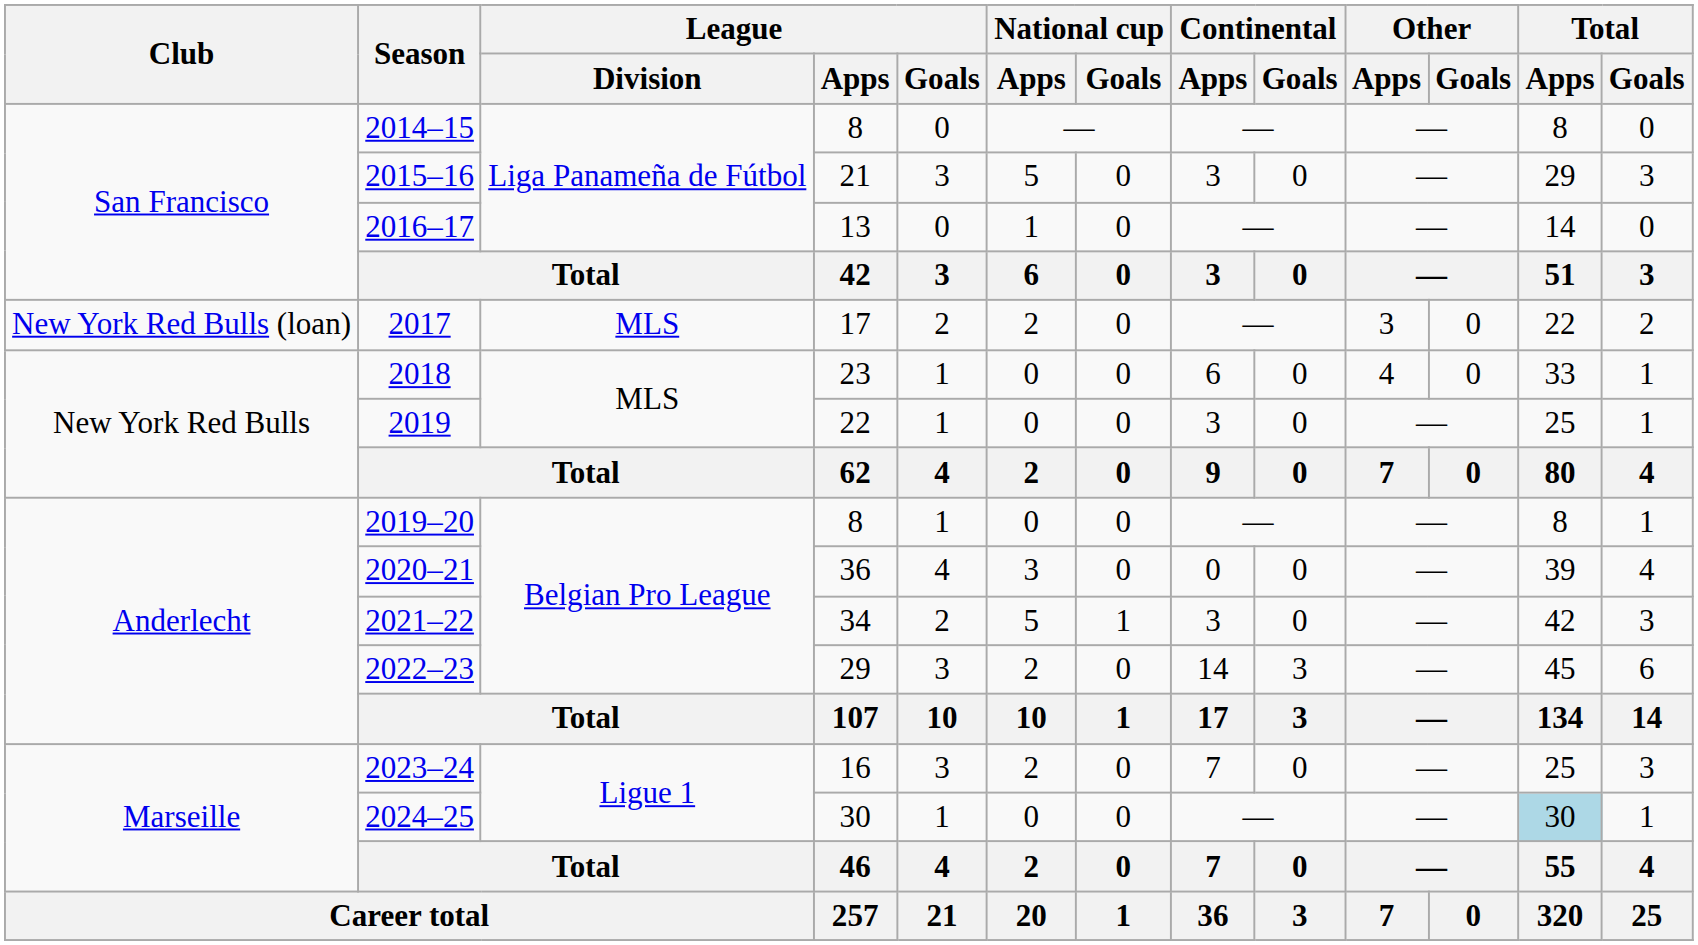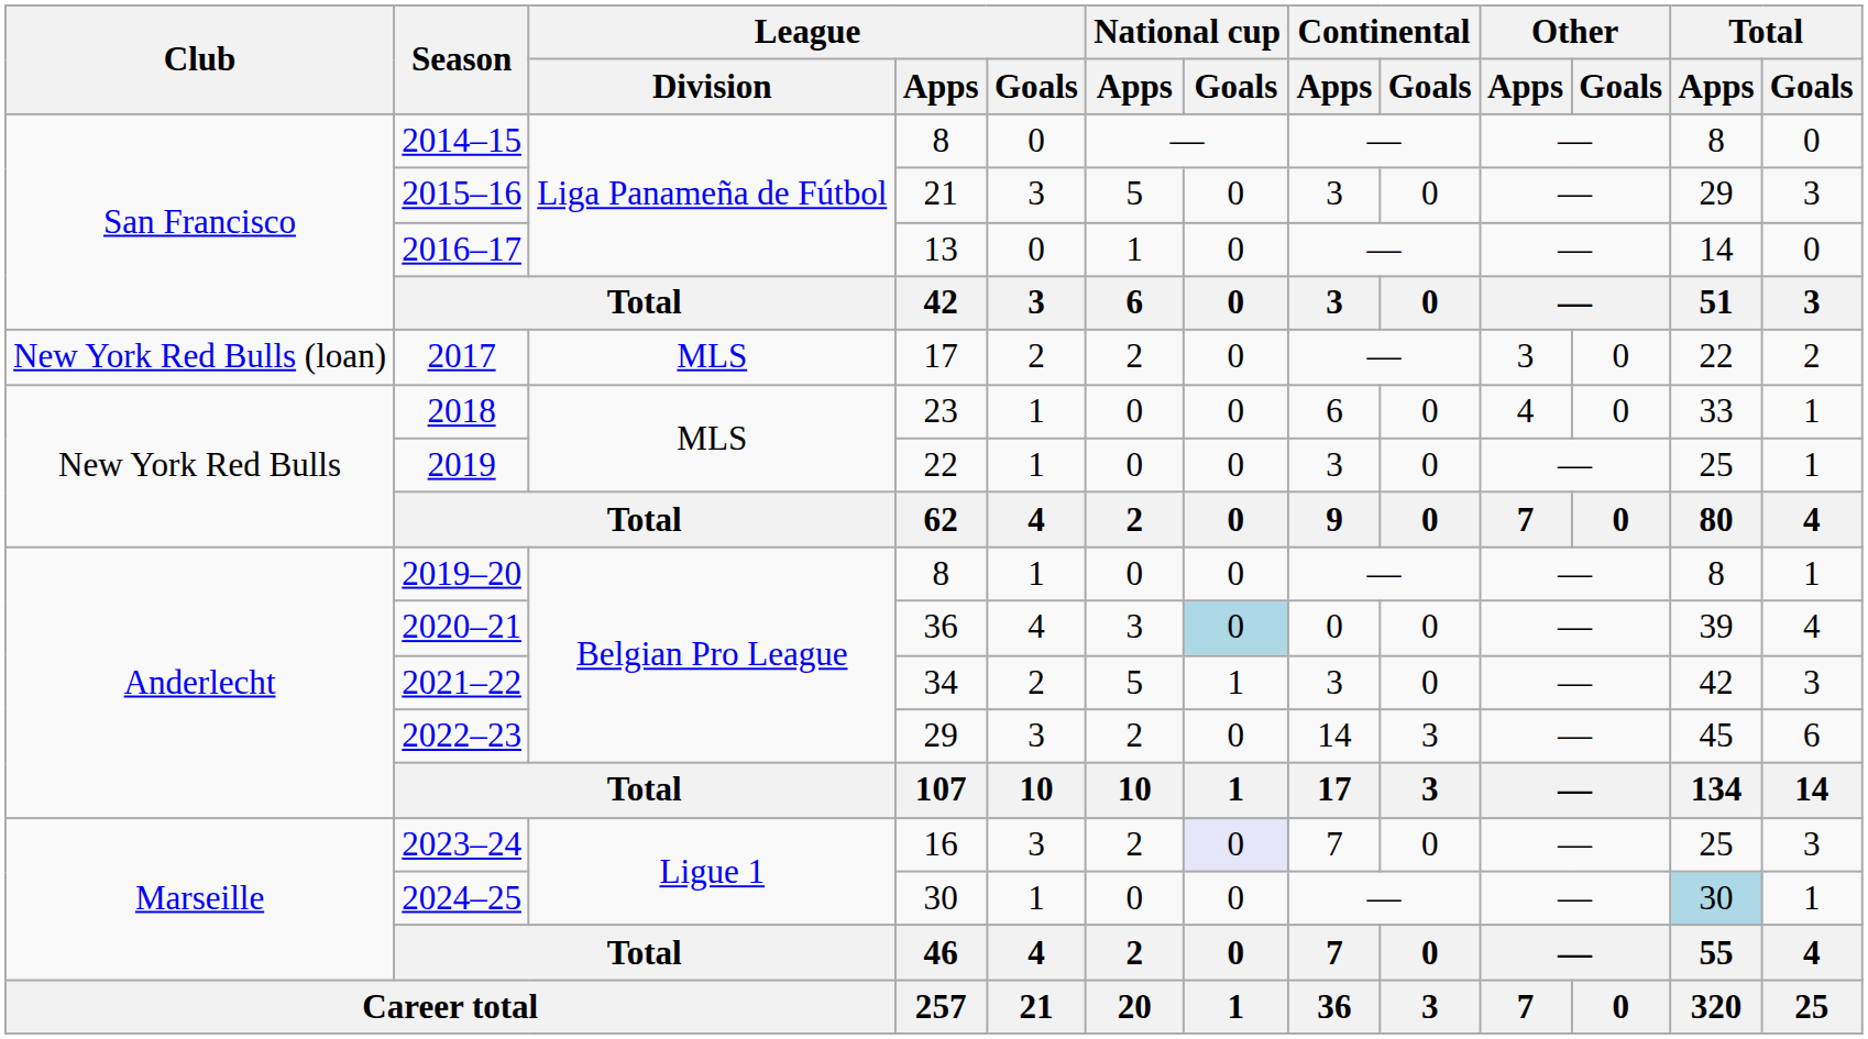2020–21 | National cup / Goals: no background -> lightblue background
2023–24 | National cup / Goals: no background -> lavender background
